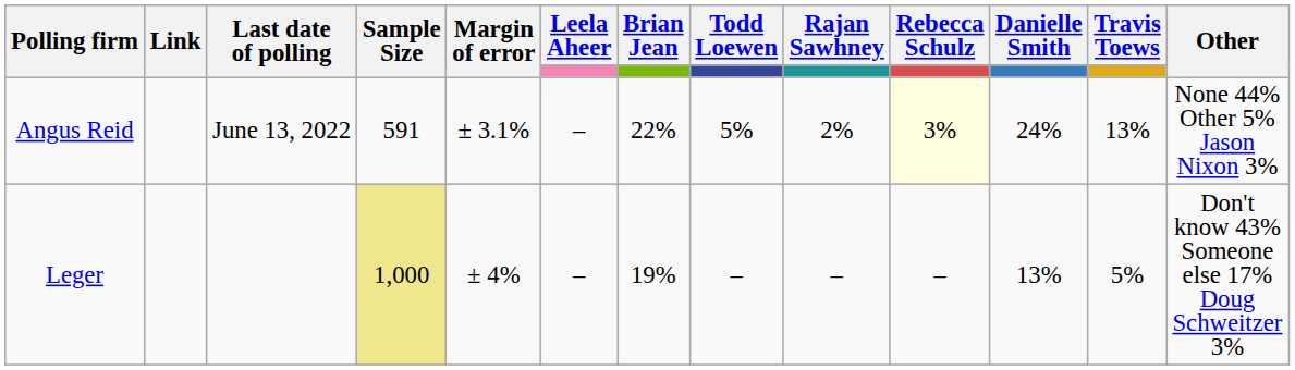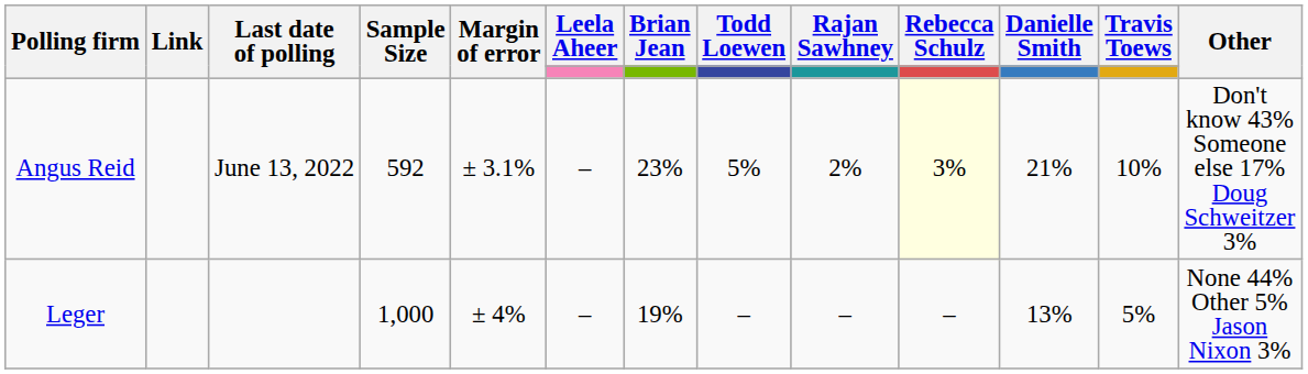Angus Reid | Sample Size: 591 -> 592
Angus Reid | Brian Jean: 22% -> 23%
Angus Reid | Danielle Smith: 24% -> 21%
Angus Reid | Travis Toews: 13% -> 10%
Angus Reid | Other: None 44% Other 5% Jason Nixon 3% -> Don't know 43% Someone else 17% Doug Schweitzer 3%
Leger | Sample Size: khaki background -> no background
Leger | Other: Don't know 43% Someone else 17% Doug Schweitzer 3% -> None 44% Other 5% Jason Nixon 3%
